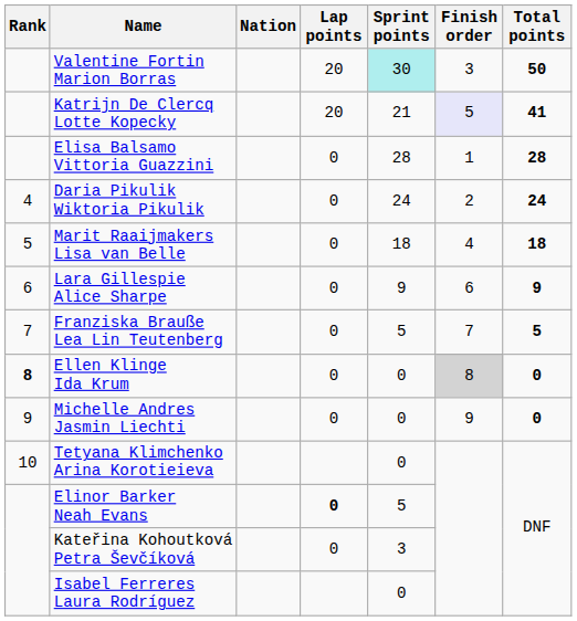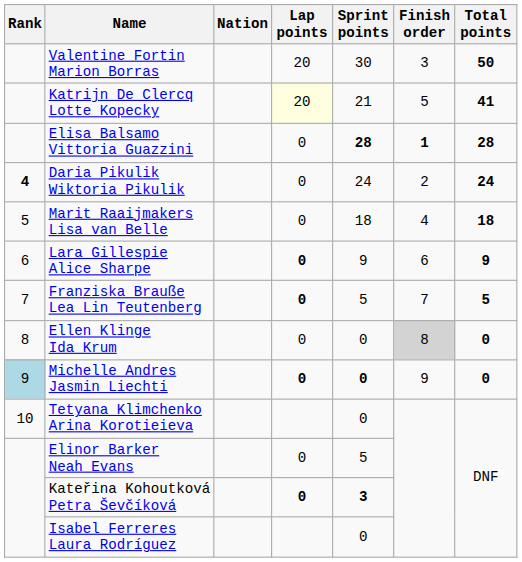Valentine Fortin Marion Borras | Sprint points: paleturquoise background -> no background
Katrijn De Clercq Lotte Kopecky | Lap points: no background -> lightyellow background
Katrijn De Clercq Lotte Kopecky | Finish order: lavender background -> no background
Elisa Balsamo Vittoria Guazzini | Sprint points: normal -> bold
Elisa Balsamo Vittoria Guazzini | Finish order: normal -> bold
Daria Pikulik Wiktoria Pikulik | Rank: normal -> bold
Lara Gillespie Alice Sharpe | Lap points: normal -> bold
Franziska Brauße Lea Lin Teutenberg | Lap points: normal -> bold
Ellen Klinge Ida Krum | Rank: bold -> normal
Michelle Andres Jasmin Liechti | Rank: no background -> lightblue background
Michelle Andres Jasmin Liechti | Lap points: normal -> bold
Michelle Andres Jasmin Liechti | Sprint points: normal -> bold
Elinor Barker Neah Evans | Lap points: bold -> normal
Kateřina Kohoutková Petra Ševčíková | Lap points: normal -> bold
Kateřina Kohoutková Petra Ševčíková | Sprint points: normal -> bold
